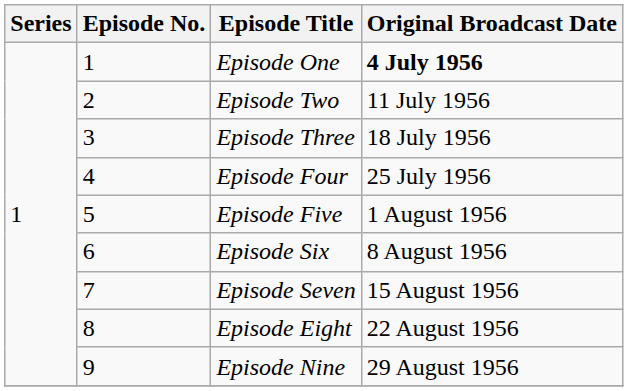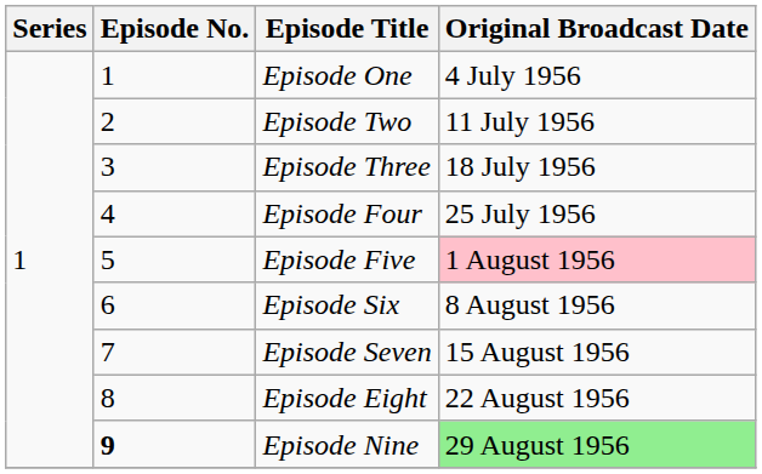Episode One | Original Broadcast Date: bold -> normal
Episode Five | Original Broadcast Date: no background -> pink background
Episode Nine | Episode No.: normal -> bold
Episode Nine | Original Broadcast Date: no background -> lightgreen background
